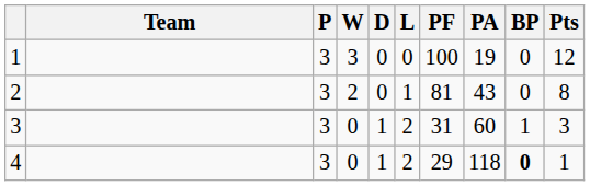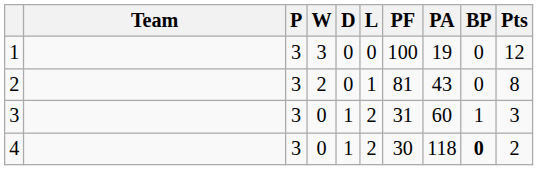4 | PF: 29 -> 30
4 | Pts: 1 -> 2
